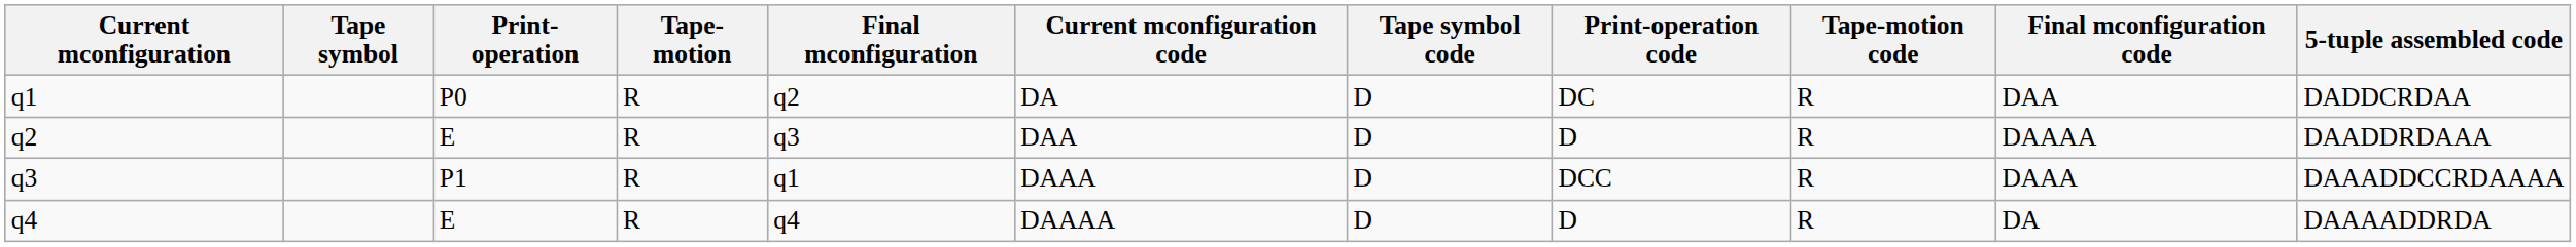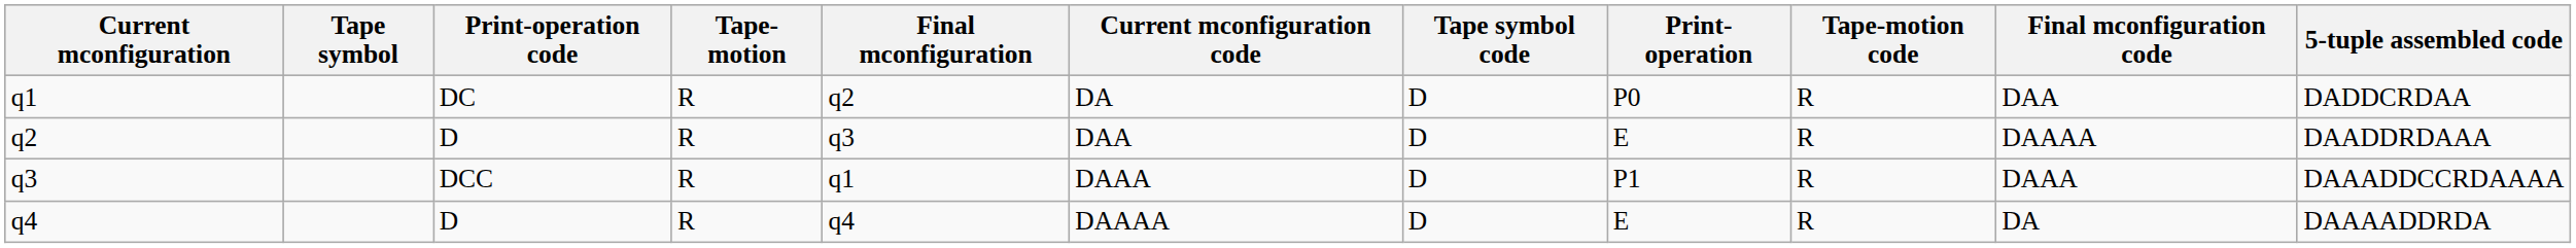columns swapped: Print-operation <-> Print-operation code
